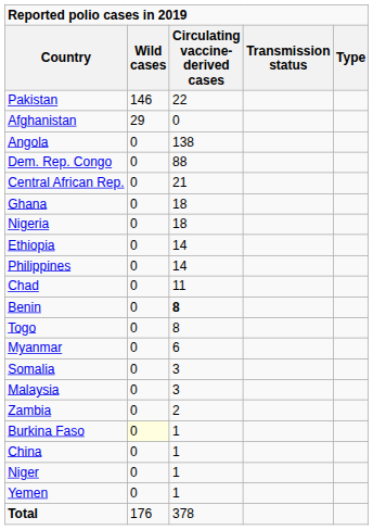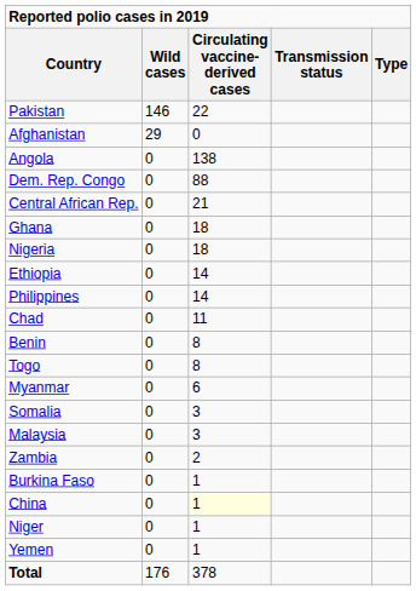Benin | column 3: bold -> normal
Burkina Faso | column 2: lightyellow background -> no background
China | column 3: no background -> lightyellow background
